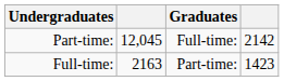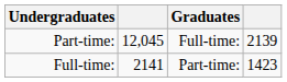row 2 | column 4: 2142 -> 2139
row 3 | column 2: 2163 -> 2141
